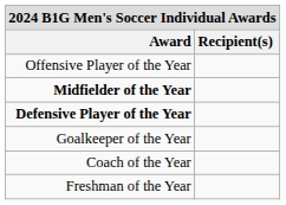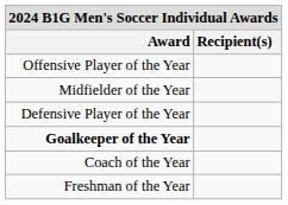Midfielder of the Year | Award: bold -> normal
Defensive Player of the Year | Award: bold -> normal
Goalkeeper of the Year | Award: normal -> bold
